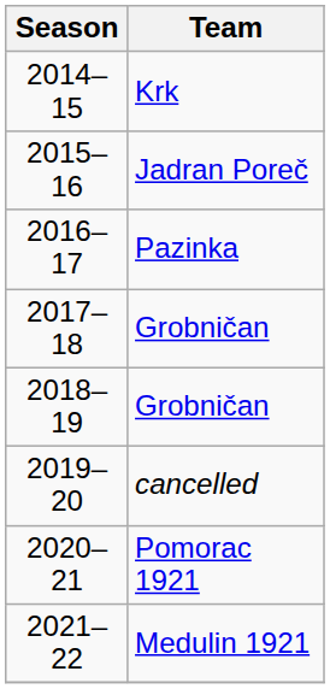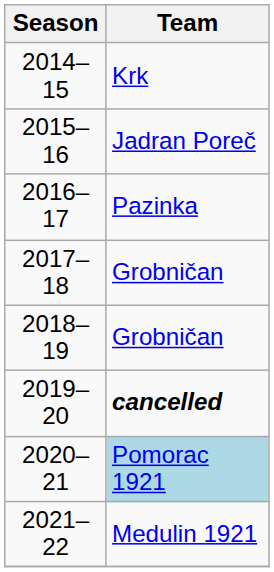2019–20 | Team: normal -> bold
2020–21 | Team: no background -> lightblue background
